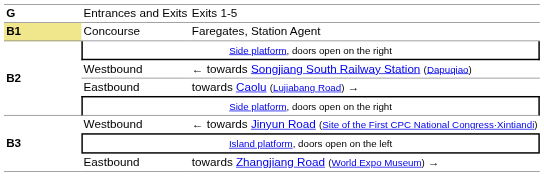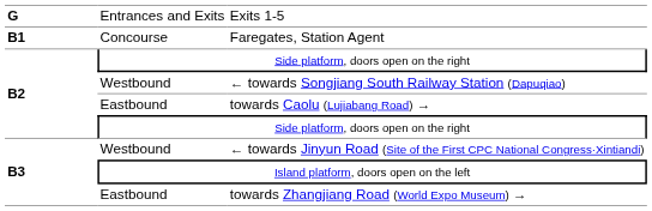Faregates, Station Agent | column 1: khaki background -> no background
